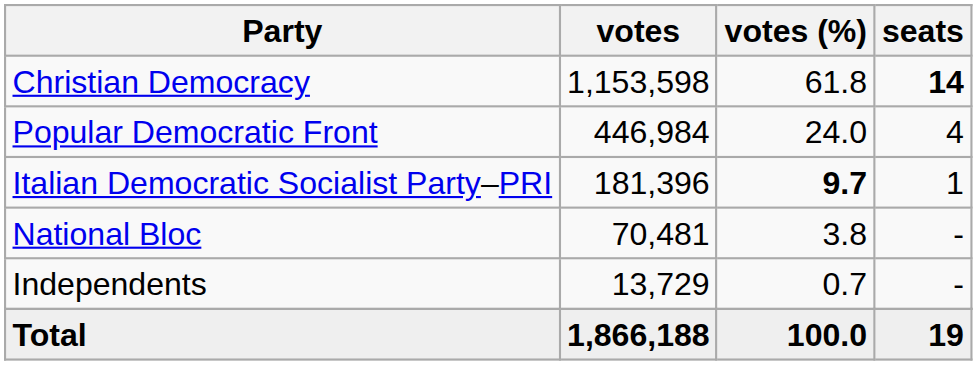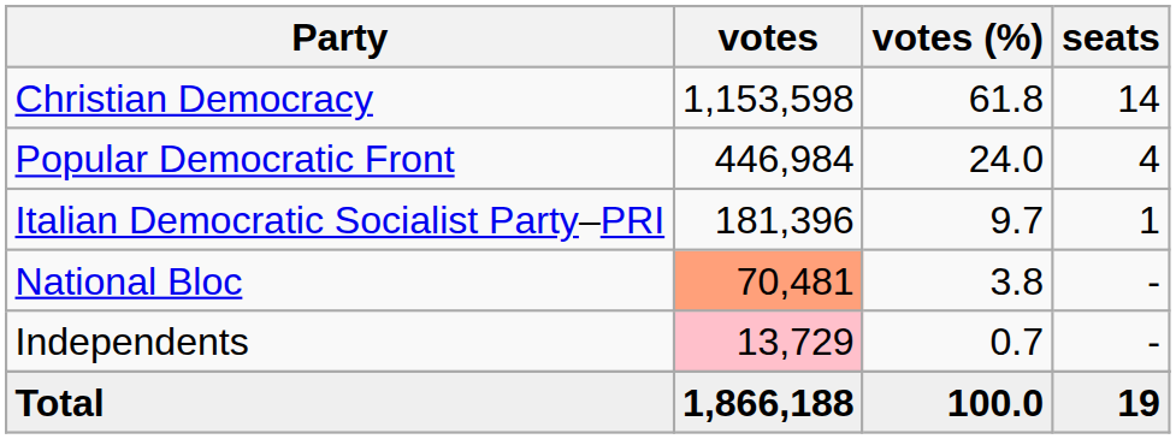Christian Democracy | seats: bold -> normal
Italian Democratic Socialist Party–PRI | votes (%): bold -> normal
National Bloc | votes: no background -> lightsalmon background
Independents | votes: no background -> pink background
